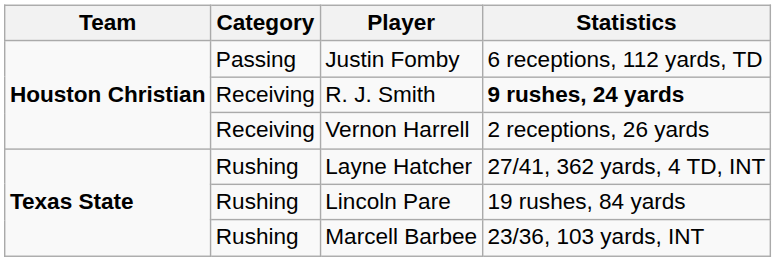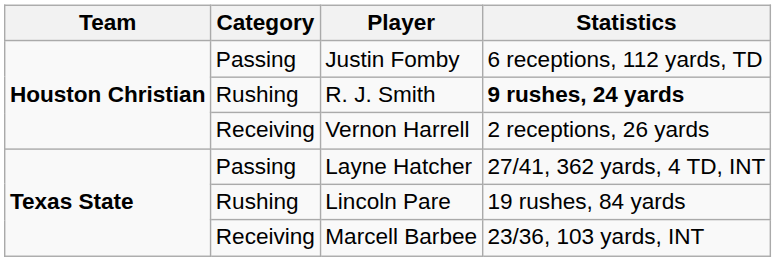R. J. Smith | Category: Receiving -> Rushing
Layne Hatcher | Category: Rushing -> Passing
Marcell Barbee | Category: Rushing -> Receiving
